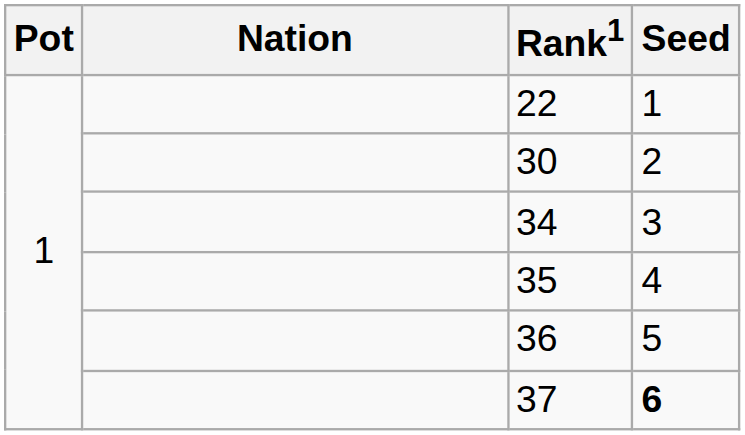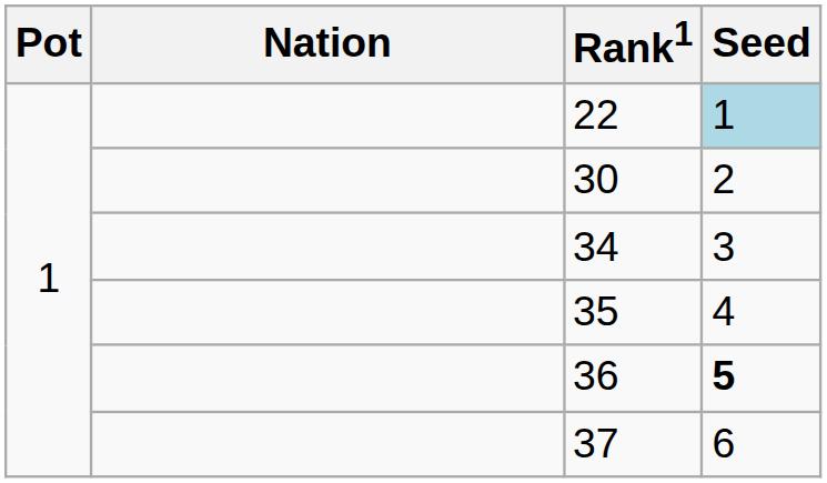22 | Seed: no background -> lightblue background
36 | Seed: normal -> bold
37 | Seed: bold -> normal
